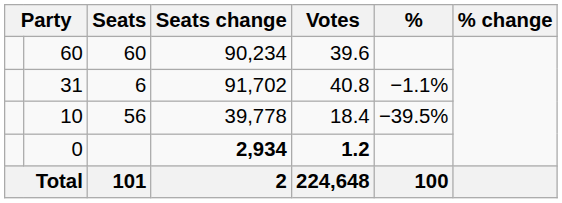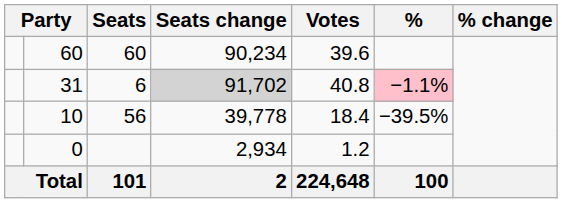31 | Seats change: no background -> lightgrey background
31 | %: no background -> pink background
0 | Seats change: bold -> normal
0 | Votes: bold -> normal
